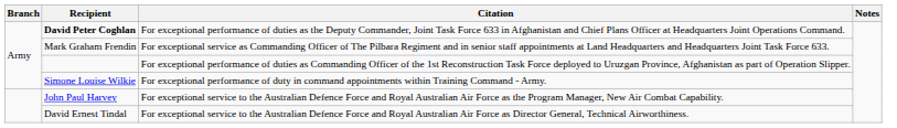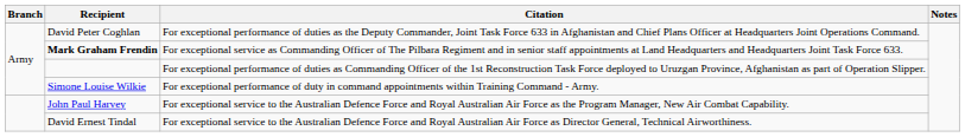David Peter Coghlan | Recipient: bold -> normal
Mark Graham Frendin | Recipient: normal -> bold
